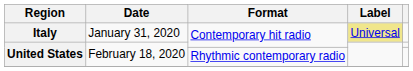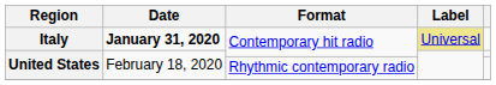Italy | Date: normal -> bold
